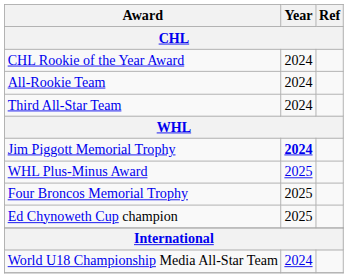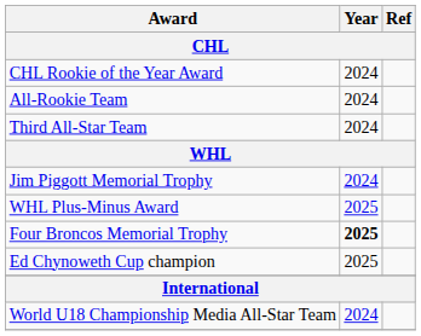Jim Piggott Memorial Trophy | Year: bold -> normal
Four Broncos Memorial Trophy | Year: normal -> bold
